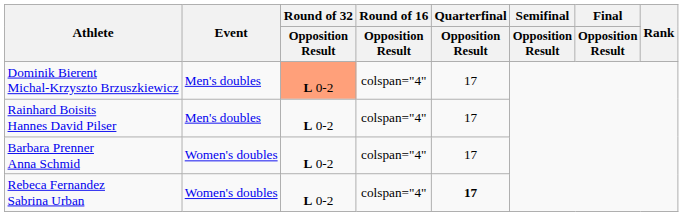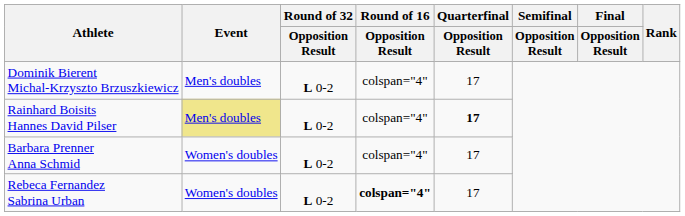Dominik Bierent Michal-Krzyszto Brzuszkiewicz | Round of 32 / Opposition Result: lightsalmon background -> no background
Rainhard Boisits Hannes David Pilser | Event: no background -> khaki background
Rainhard Boisits Hannes David Pilser | Quarterfinal / Opposition Result: normal -> bold
Rebeca Fernandez Sabrina Urban | Round of 16 / Opposition Result: normal -> bold
Rebeca Fernandez Sabrina Urban | Quarterfinal / Opposition Result: bold -> normal
